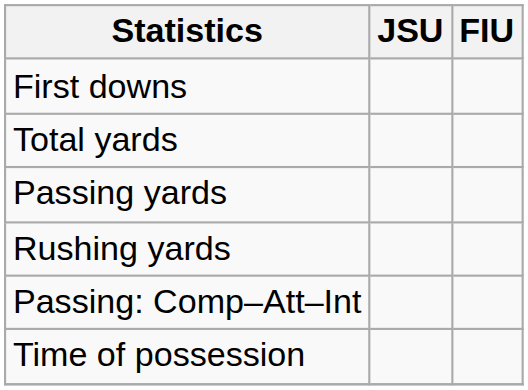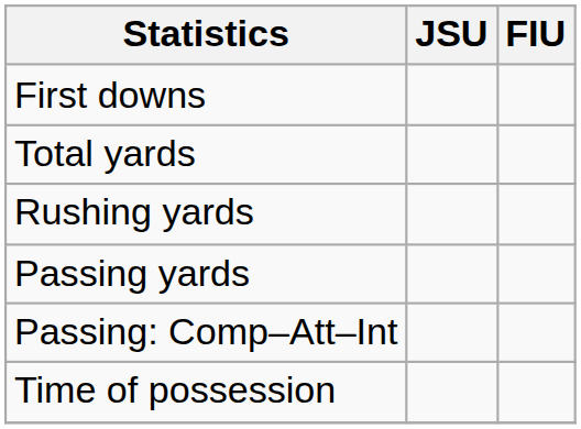rows swapped: Rushing yards <-> Passing yards
